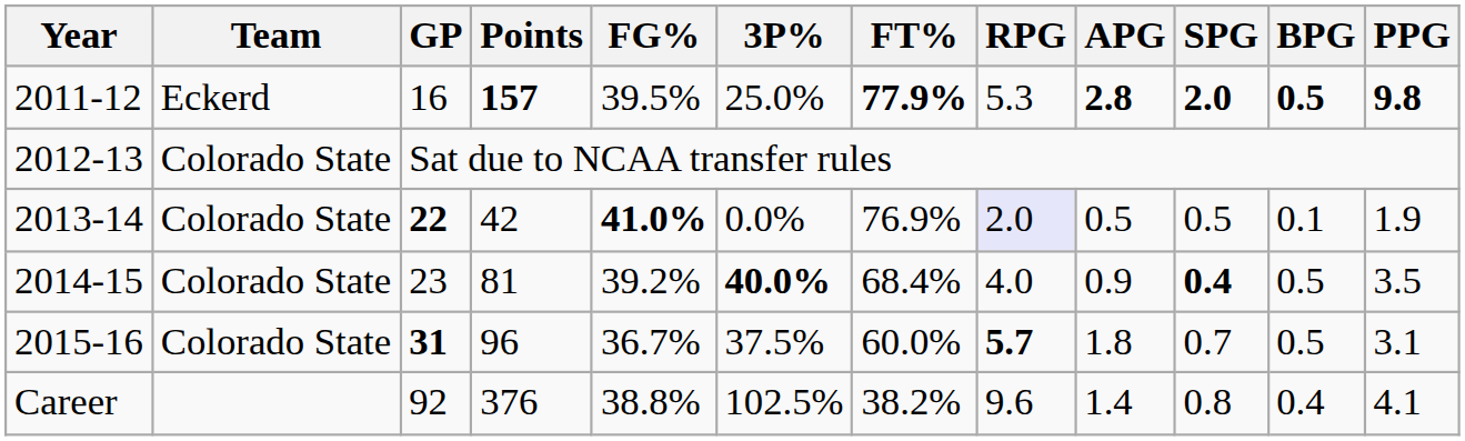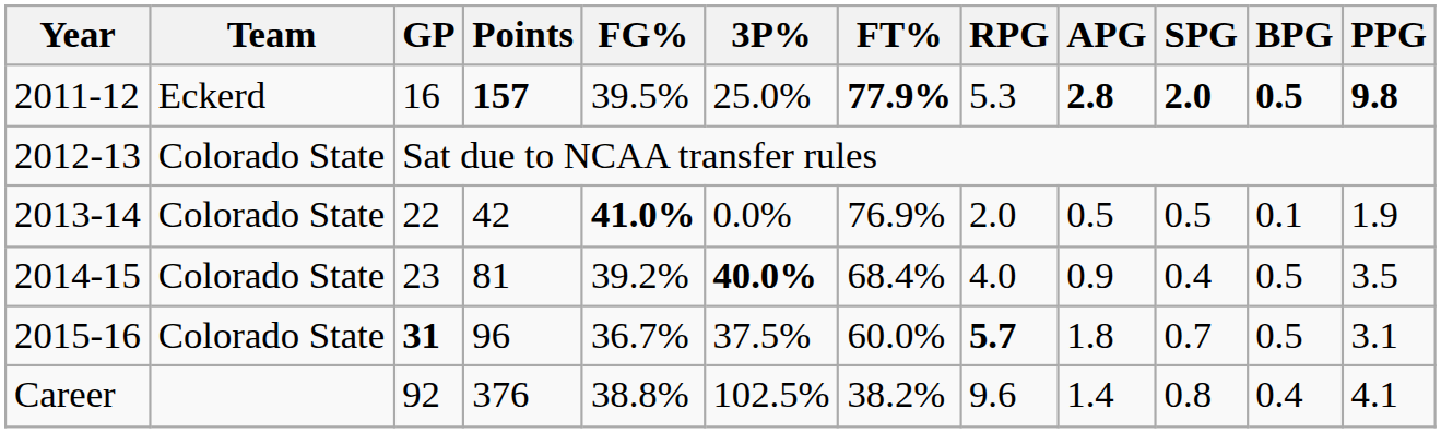2013-14 | GP: bold -> normal
2013-14 | RPG: lavender background -> no background
2014-15 | SPG: bold -> normal
